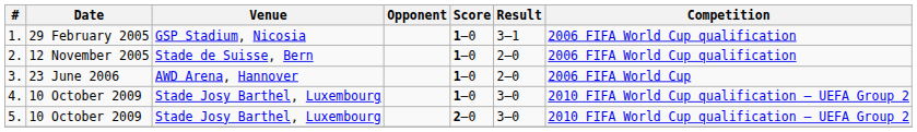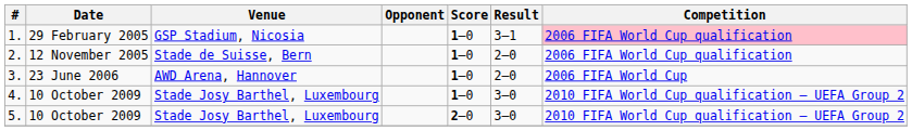1. | Competition: no background -> pink background
